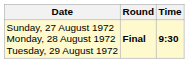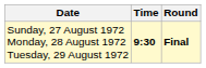columns swapped: Time <-> Round
